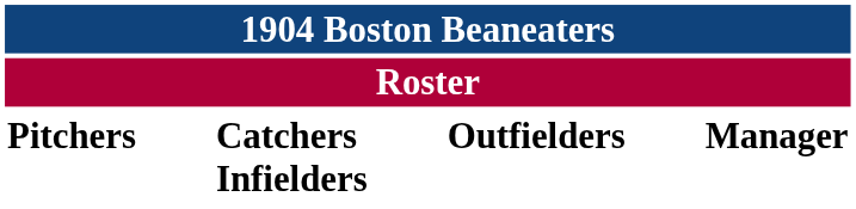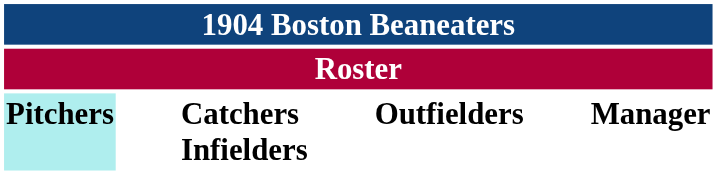Pitchers | column 1: no background -> paleturquoise background
